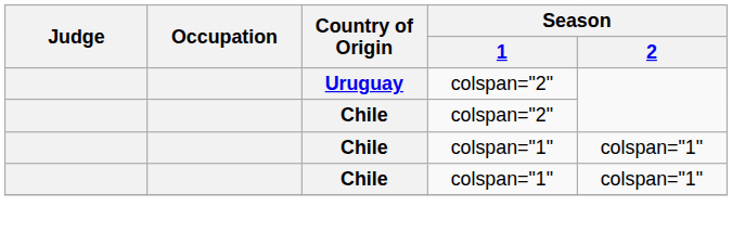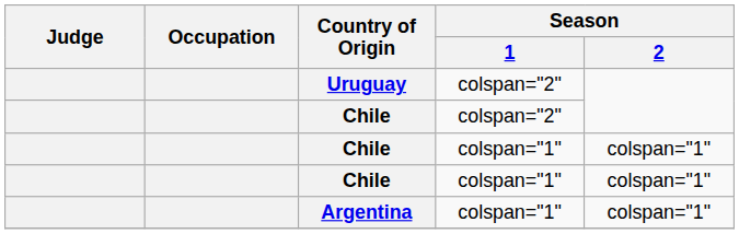+ row: Argentina | colspan="1" | colspan="1"
